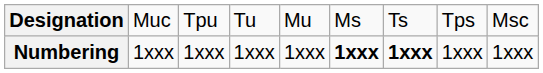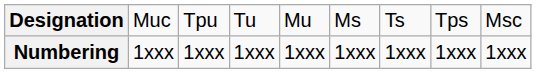Numbering | column 6: bold -> normal
Numbering | column 7: bold -> normal
